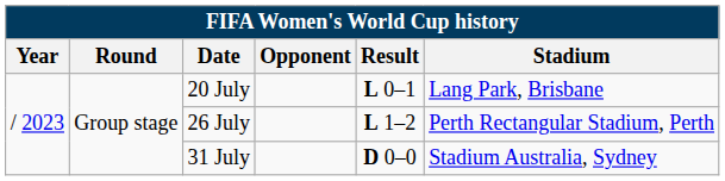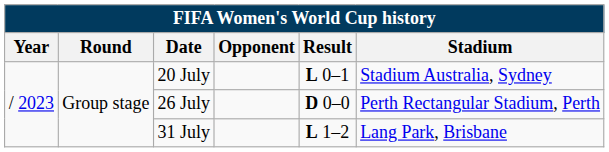20 July | Stadium: Lang Park, Brisbane -> Stadium Australia, Sydney
26 July | Result: L 1–2 -> D 0–0
31 July | Result: D 0–0 -> L 1–2
31 July | Stadium: Stadium Australia, Sydney -> Lang Park, Brisbane
